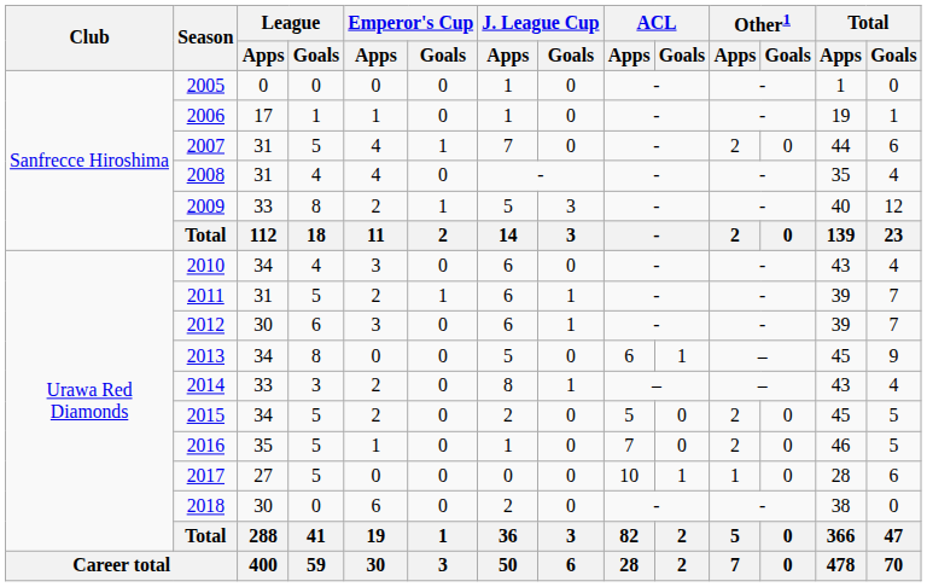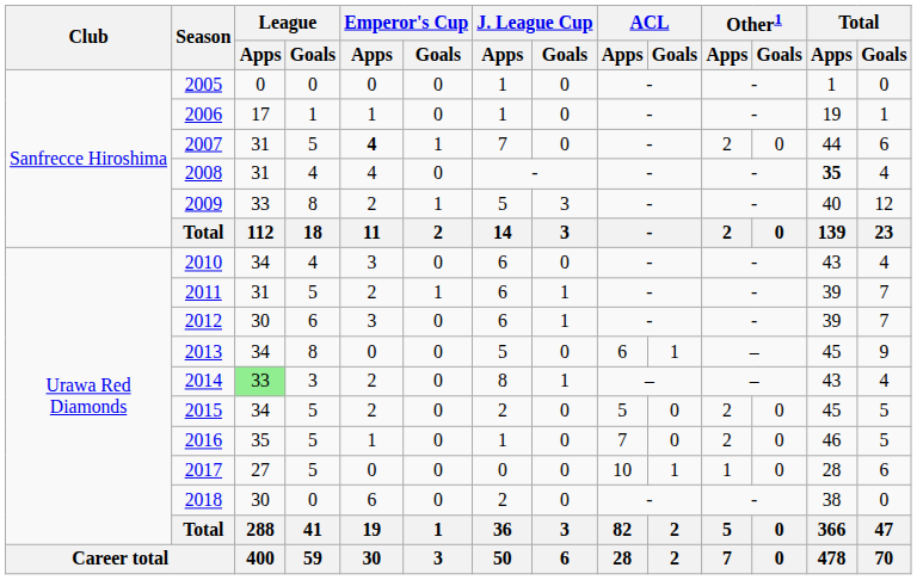2007 | Emperor's Cup / Apps: normal -> bold
2008 | Total / Apps: normal -> bold
2014 | League / Apps: no background -> lightgreen background
